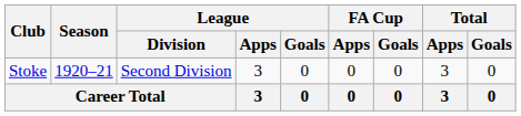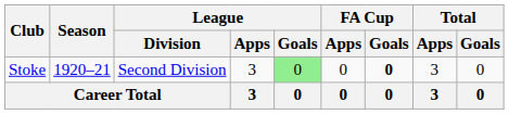Stoke | League / Goals: no background -> lightgreen background
Stoke | FA Cup / Goals: normal -> bold
